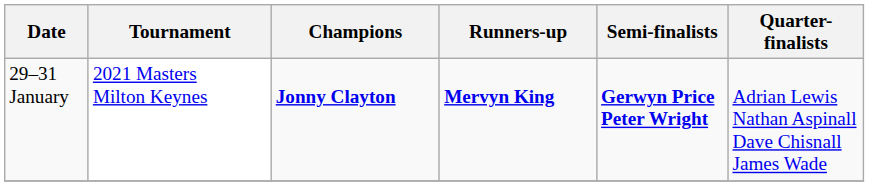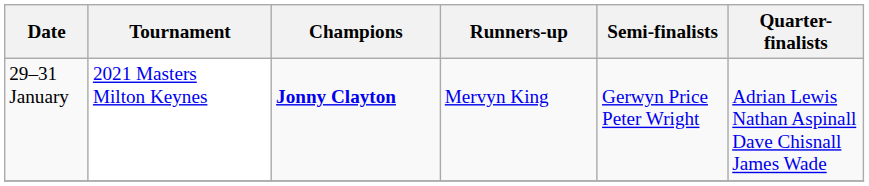29–31 January | Runners-up: bold -> normal
29–31 January | Semi-finalists: bold -> normal
